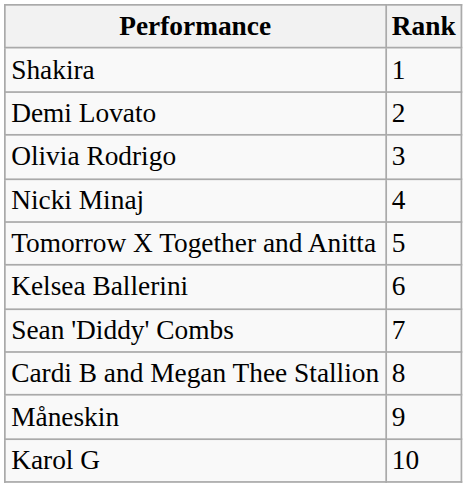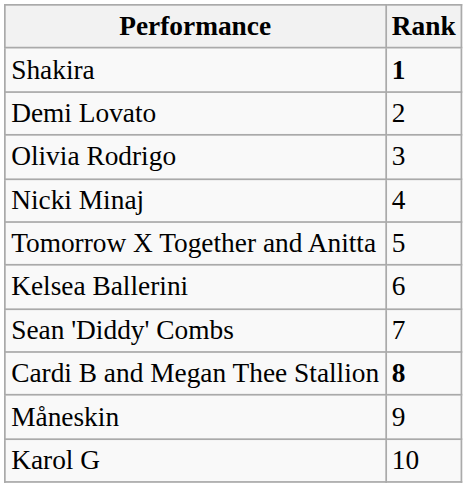Shakira | Rank: normal -> bold
Cardi B and Megan Thee Stallion | Rank: normal -> bold
